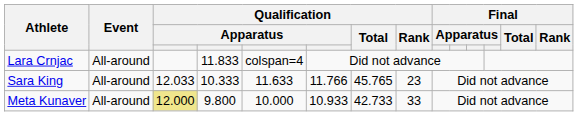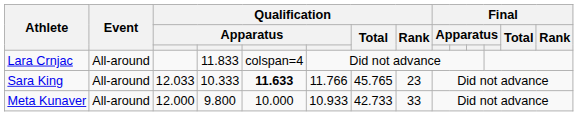row 5 | column 5: normal -> bold
row 6 | column 3: khaki background -> no background
